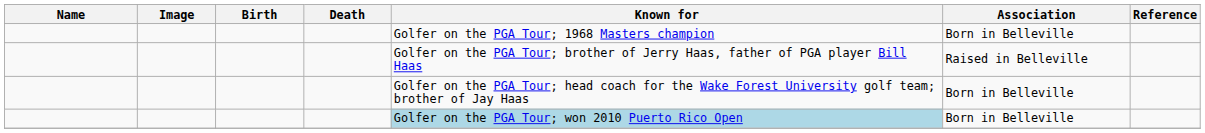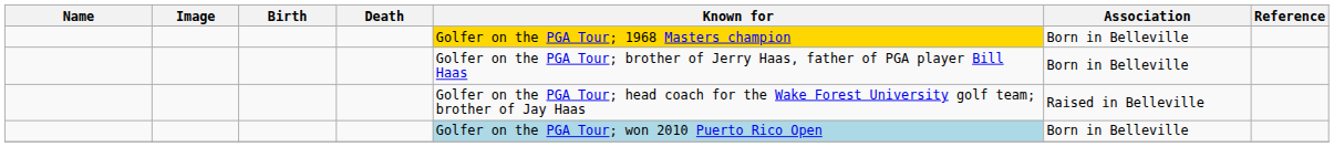row 2 | Known for: no background -> gold background
row 3 | Association: Raised in Belleville -> Born in Belleville
row 4 | Association: Born in Belleville -> Raised in Belleville
